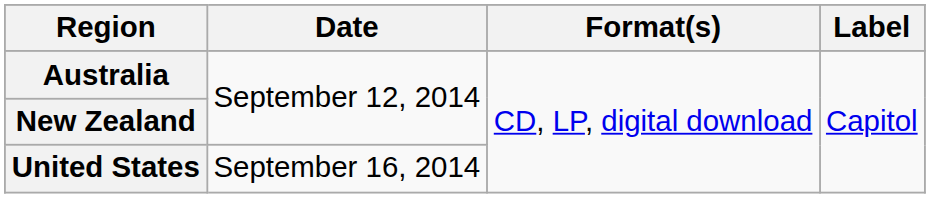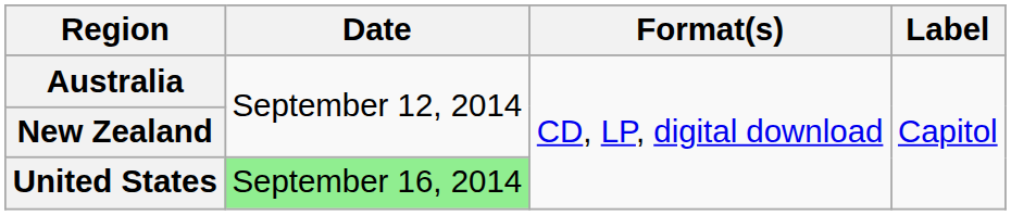United States | Date: no background -> lightgreen background
